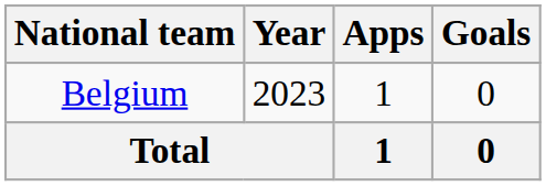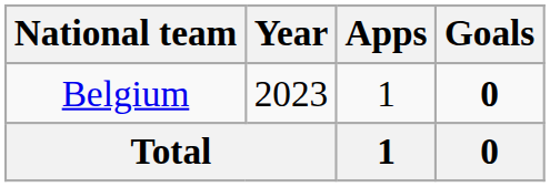Belgium | Goals: normal -> bold
